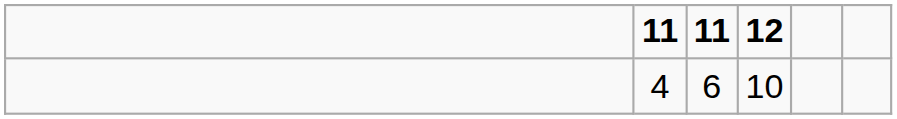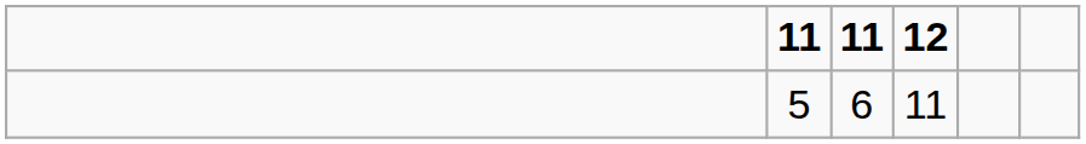row 2 | column 2: 4 -> 5
row 2 | 12: 10 -> 11
